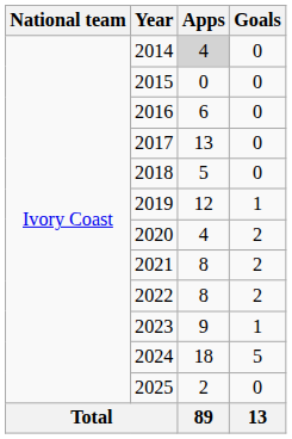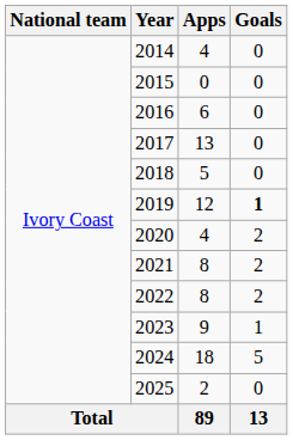2014 | Apps: lightgrey background -> no background
2019 | Goals: normal -> bold
